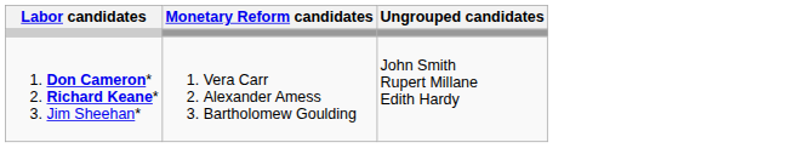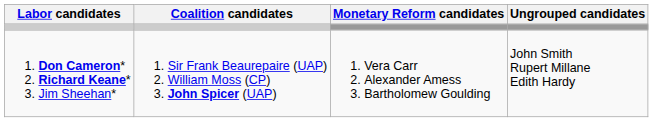+ column: Coalition candidates | Sir Frank Beaurepaire (UAP) William Moss (CP) John Spicer (UAP)
